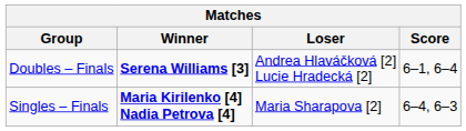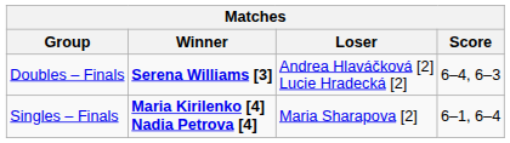Doubles – Finals | Score: 6–1, 6–4 -> 6–4, 6–3
Singles – Finals | Score: 6–4, 6–3 -> 6–1, 6–4
